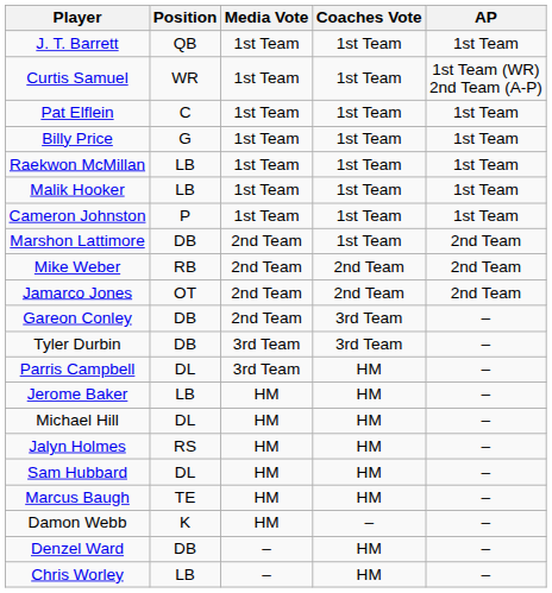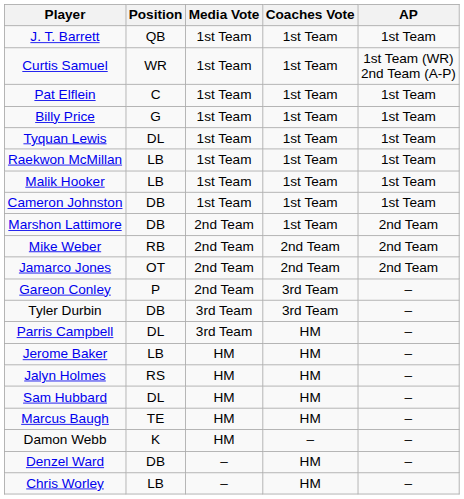+ row: Tyquan Lewis | DL | 1st Team | 1st Team | 1st Team
Cameron Johnston | Position: P -> DB
Gareon Conley | Position: DB -> P
- row: Michael Hill | DL | HM | HM | –
